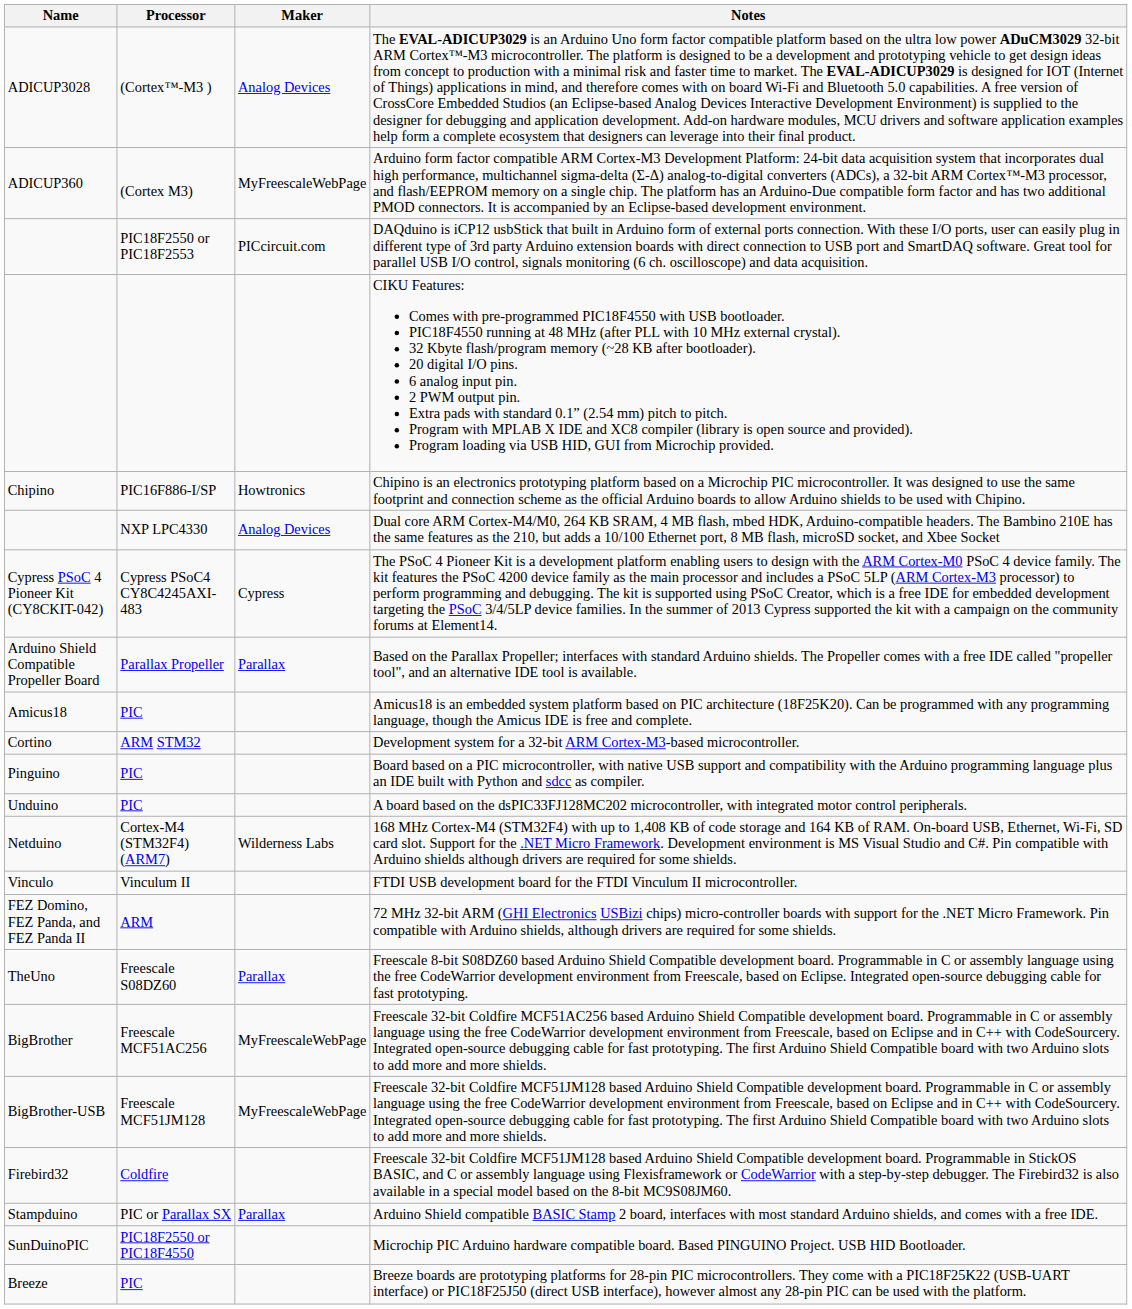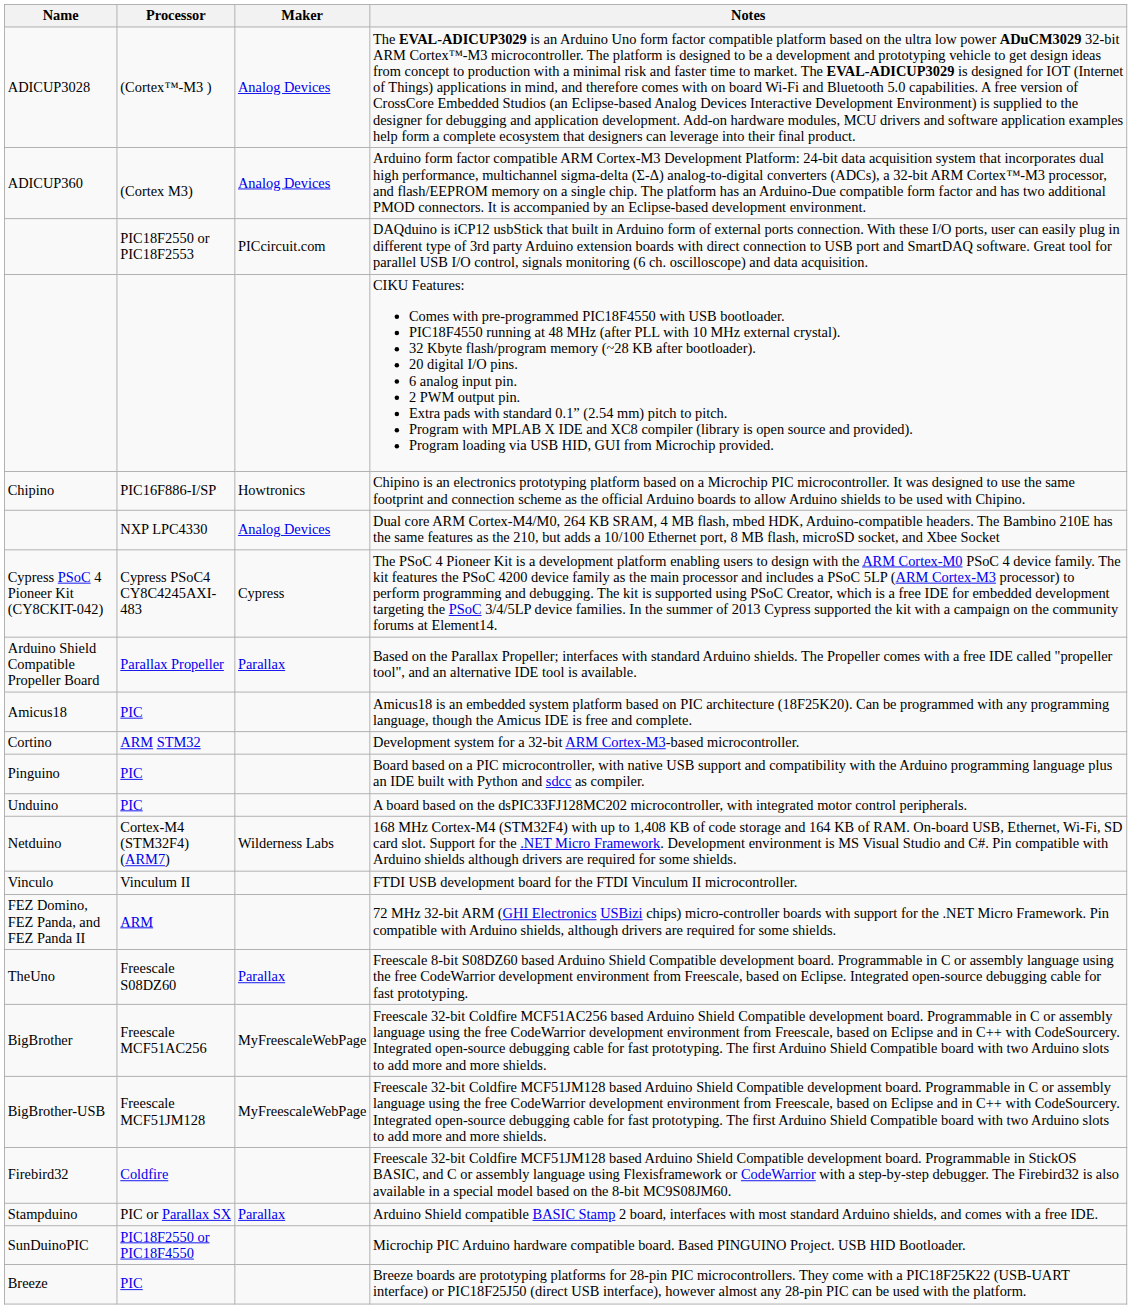row 3 | Maker: MyFreescaleWebPage -> Analog Devices
